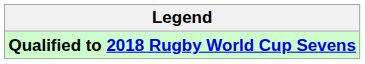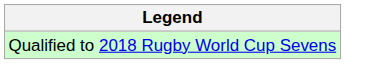row 2 | column 1: bold -> normal
